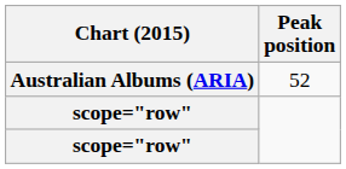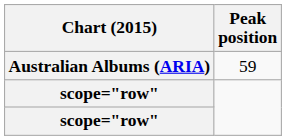Australian Albums (ARIA) | Peak position: 52 -> 59
